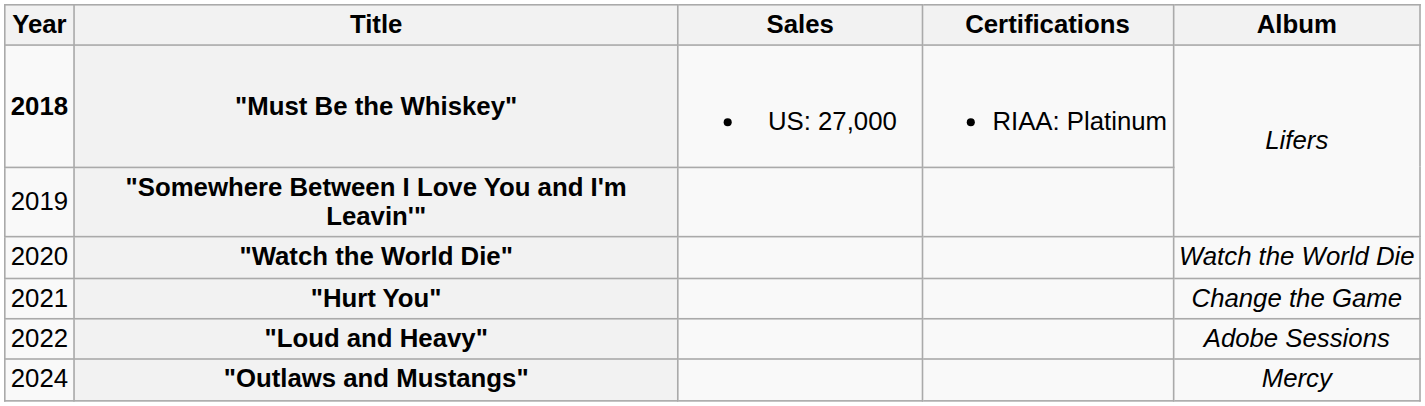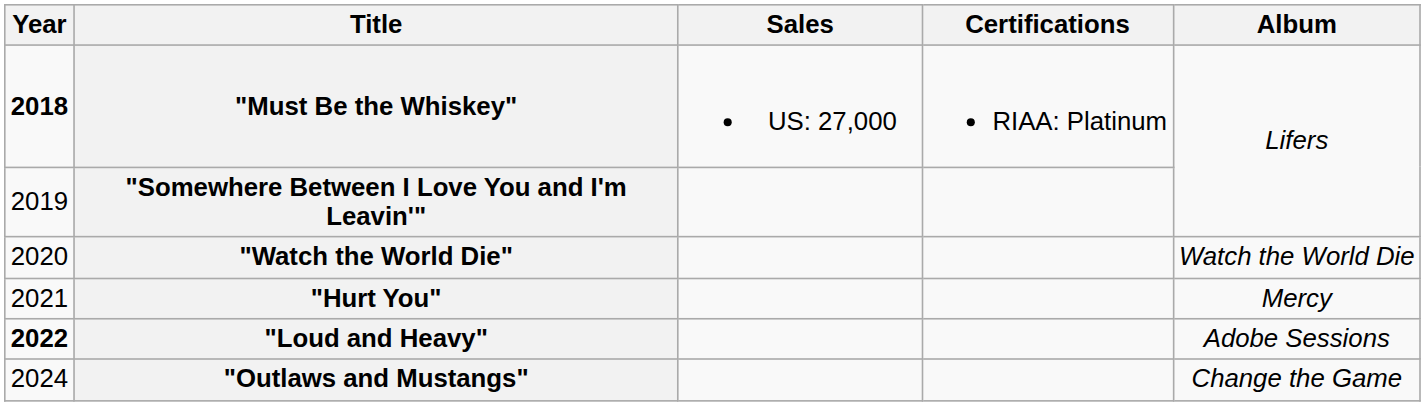"Hurt You" | Album: Change the Game -> Mercy
"Loud and Heavy" | Year: normal -> bold
"Outlaws and Mustangs" | Album: Mercy -> Change the Game
